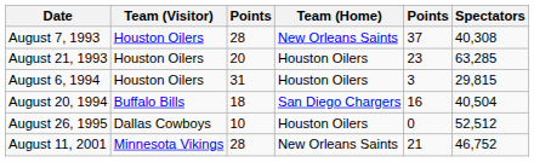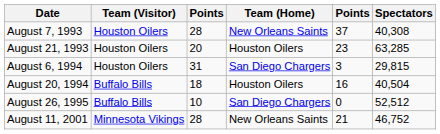August 6, 1994 | Team (Home): Houston Oilers -> San Diego Chargers
August 20, 1994 | Team (Home): San Diego Chargers -> Houston Oilers
August 26, 1995 | Team (Visitor): Dallas Cowboys -> Buffalo Bills
August 26, 1995 | Team (Home): Houston Oilers -> San Diego Chargers
